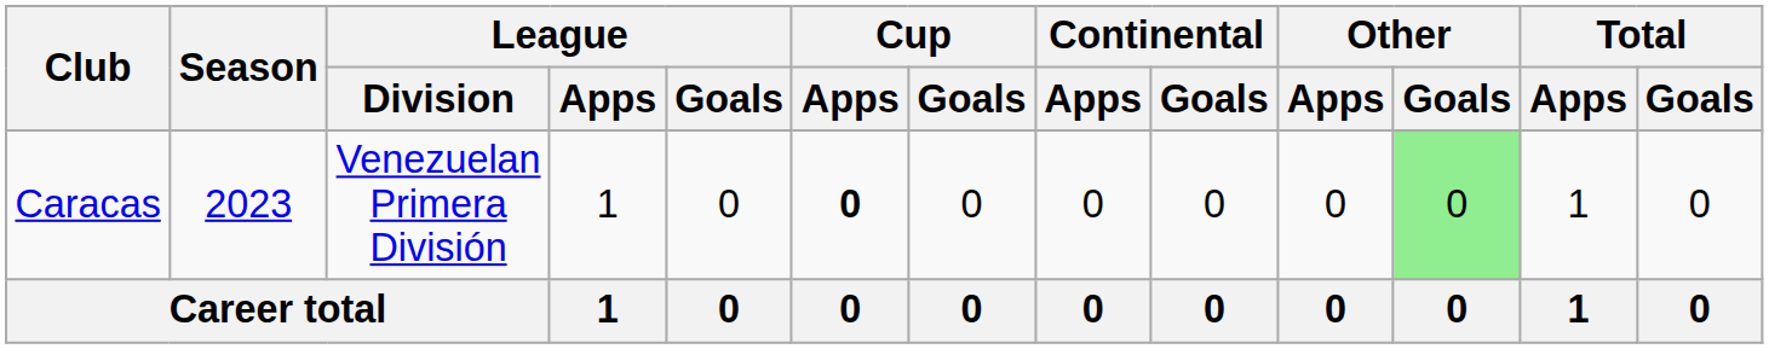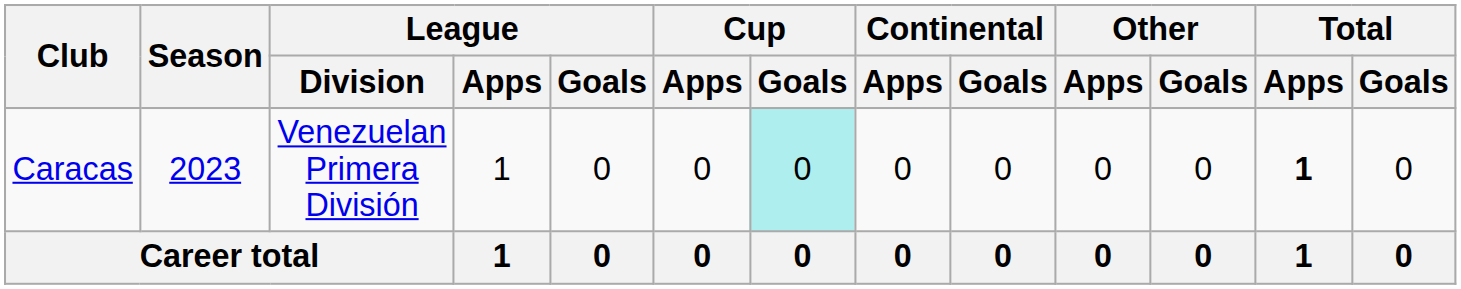Caracas | Cup / Apps: bold -> normal
Caracas | Cup / Goals: no background -> paleturquoise background
Caracas | Other / Goals: lightgreen background -> no background
Caracas | Total / Apps: normal -> bold
